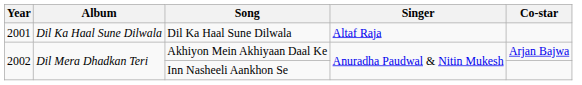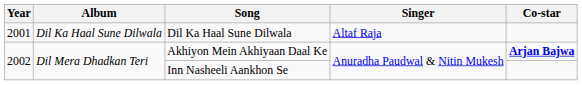Akhiyon Mein Akhiyaan Daal Ke | Co-star: normal -> bold
